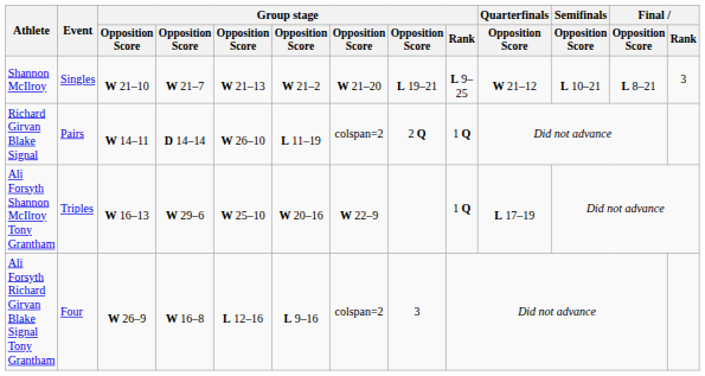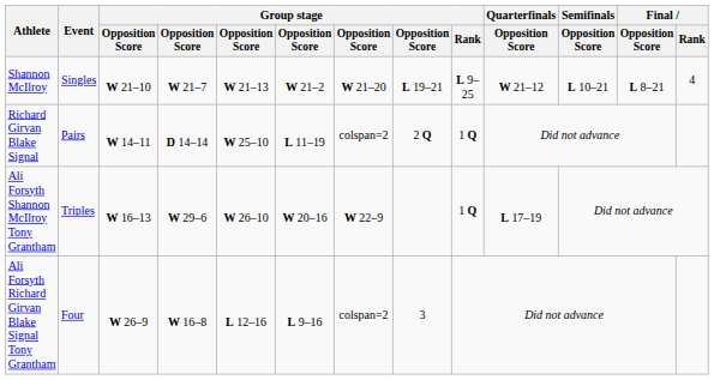Shannon McIlroy | Final / Rank: 3 -> 4
Richard Girvan Blake Signal | column 5: W 26–10 -> W 25–10
Ali Forsyth Shannon McIlroy Tony Grantham | column 5: W 25–10 -> W 26–10
